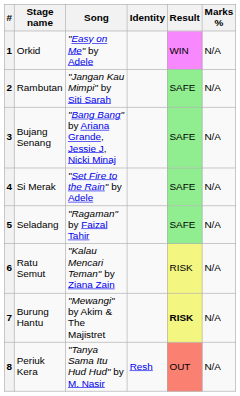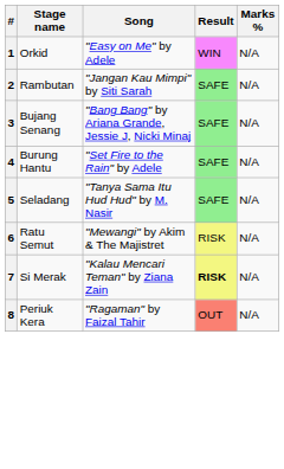- column: Identity | Resh
4 | Stage name: Si Merak -> Burung Hantu
5 | Song: "Ragaman" by Faizal Tahir -> "Tanya Sama Itu Hud Hud" by M. Nasir
6 | Song: "Kalau Mencari Teman" by Ziana Zain -> "Mewangi" by Akim & The Majistret
7 | Stage name: Burung Hantu -> Si Merak
7 | Song: "Mewangi" by Akim & The Majistret -> "Kalau Mencari Teman" by Ziana Zain
8 | Song: "Tanya Sama Itu Hud Hud" by M. Nasir -> "Ragaman" by Faizal Tahir
